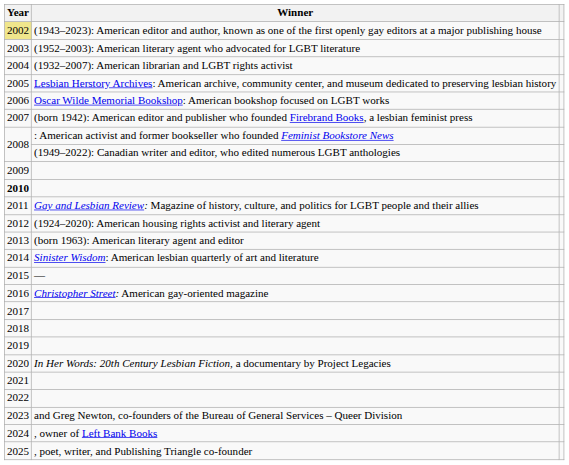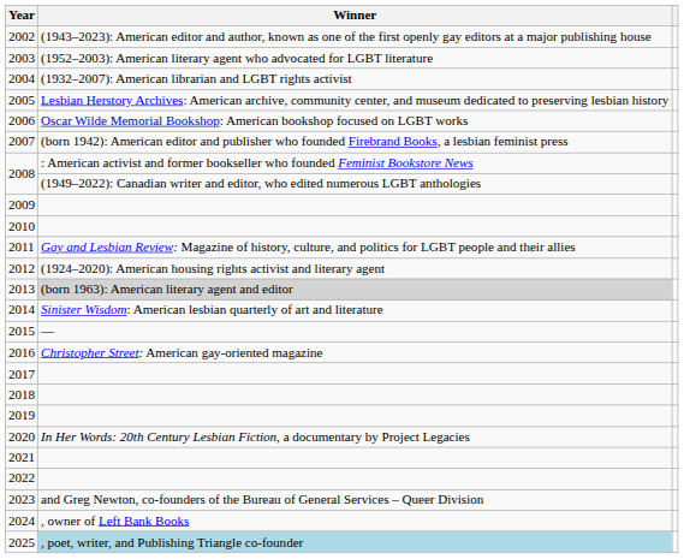2002 | Year: khaki background -> no background
2010 | Year: bold -> normal
2013 | Winner: no background -> lightgrey background
2025 | Winner: no background -> lightblue background
